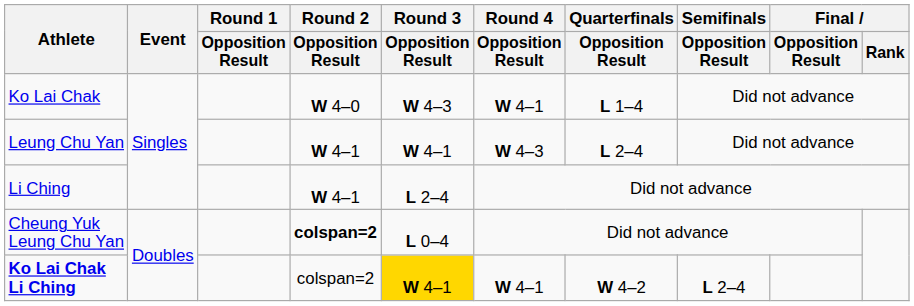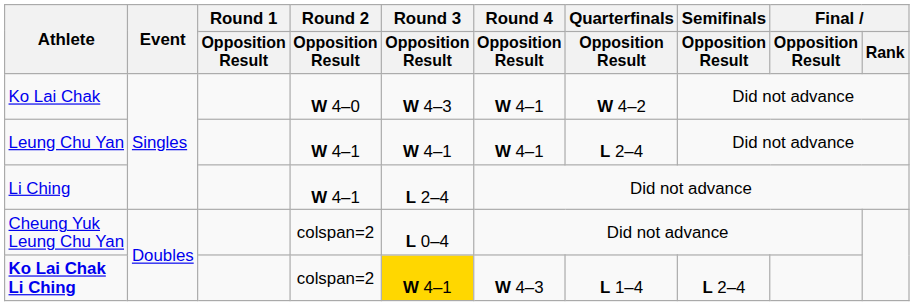Ko Lai Chak | Quarterfinals / Opposition Result: L 1–4 -> W 4–2
Leung Chu Yan | Round 4 / Opposition Result: W 4–3 -> W 4–1
Cheung Yuk Leung Chu Yan | Round 2 / Opposition Result: bold -> normal
Ko Lai Chak Li Ching | Round 4 / Opposition Result: W 4–1 -> W 4–3
Ko Lai Chak Li Ching | Quarterfinals / Opposition Result: W 4–2 -> L 1–4
